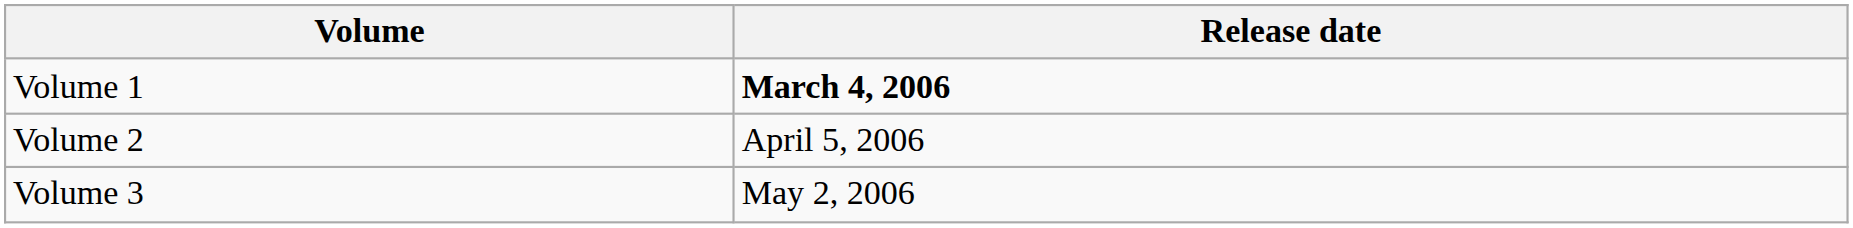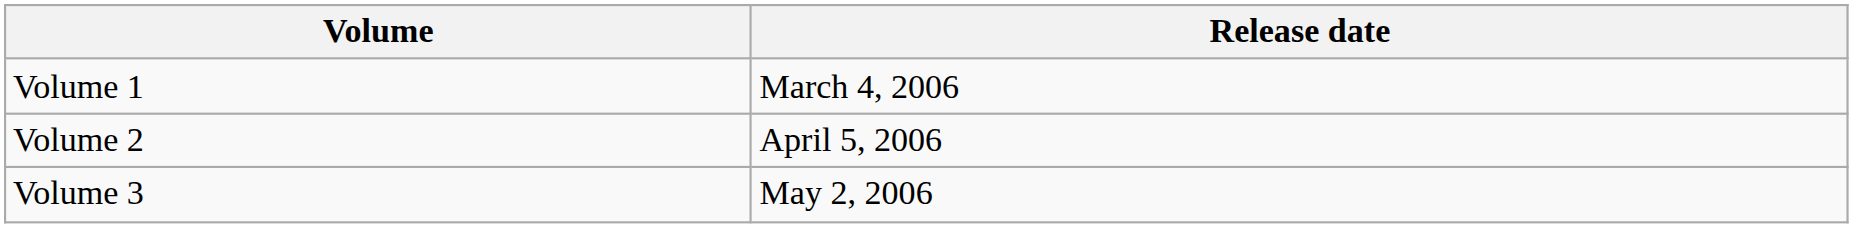Volume 1 | Release date: bold -> normal
